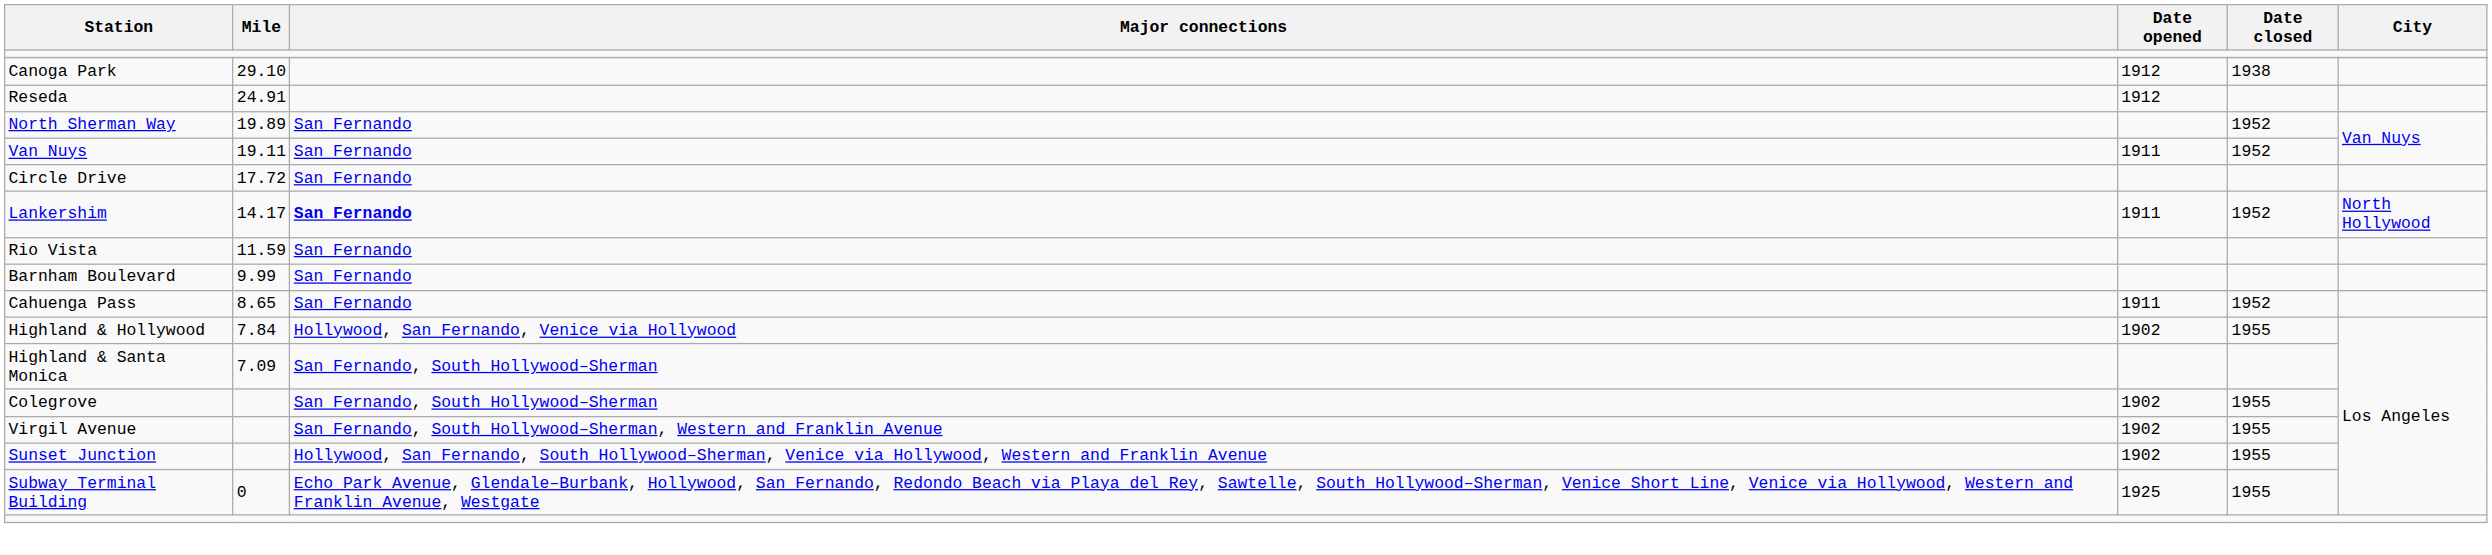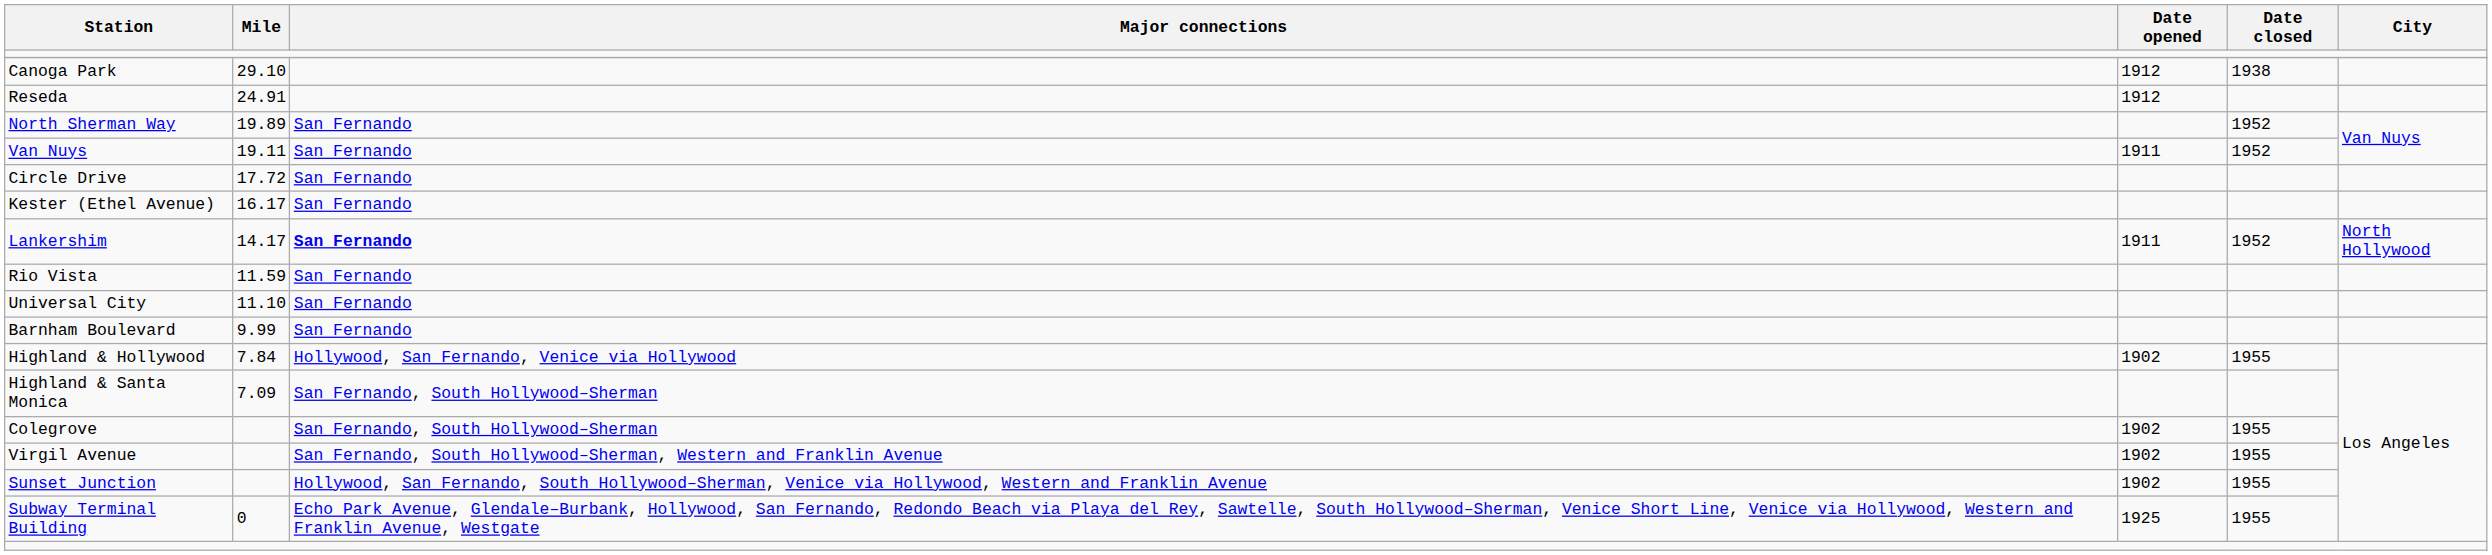+ row: Kester (Ethel Avenue) | 16.17 | San Fernando
+ row: Universal City | 11.10 | San Fernando
- row: Cahuenga Pass | 8.65 | San Fernando | 1911 | 1952
